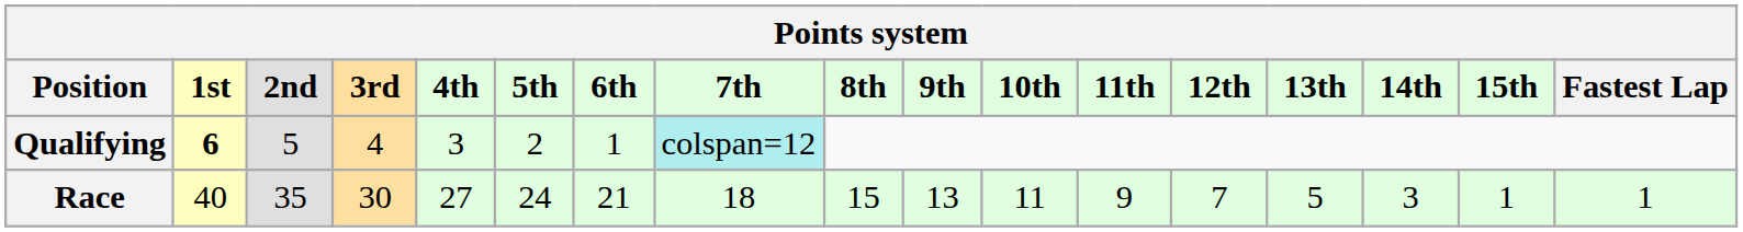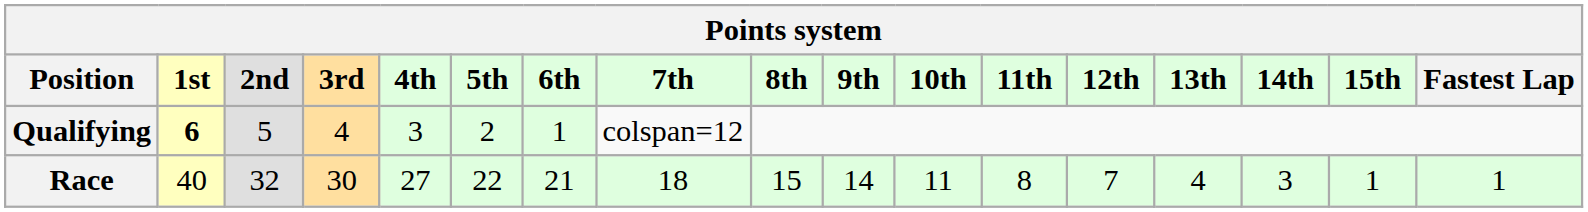Qualifying | 7th: paleturquoise background -> no background
Race | 2nd: 35 -> 32
Race | 5th: 24 -> 22
Race | 9th: 13 -> 14
Race | 11th: 9 -> 8
Race | 13th: 5 -> 4
